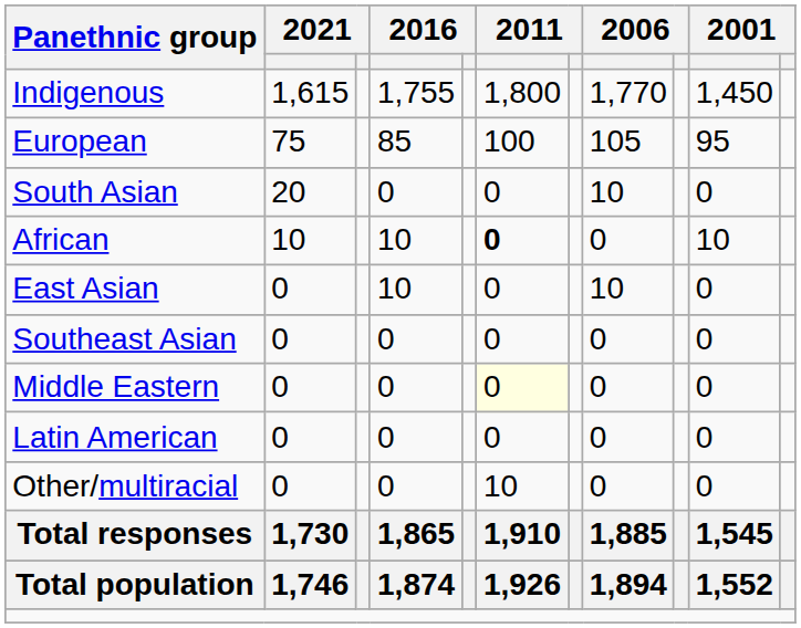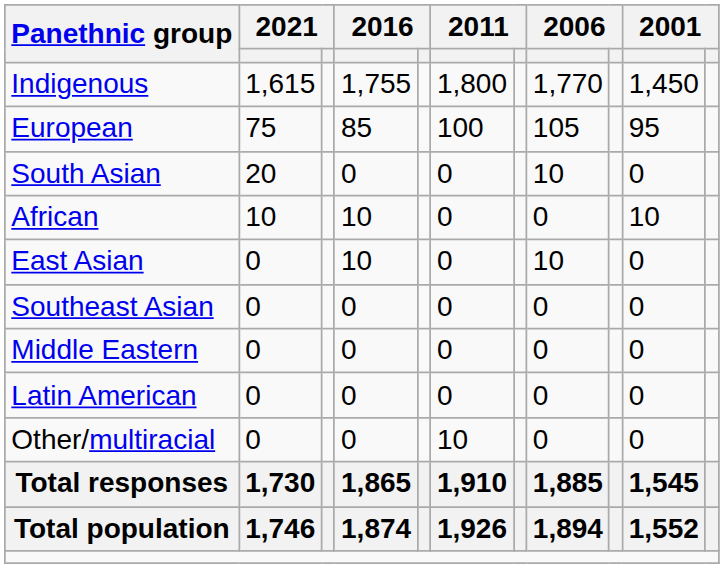African | column 6: bold -> normal
Middle Eastern | column 6: lightyellow background -> no background
